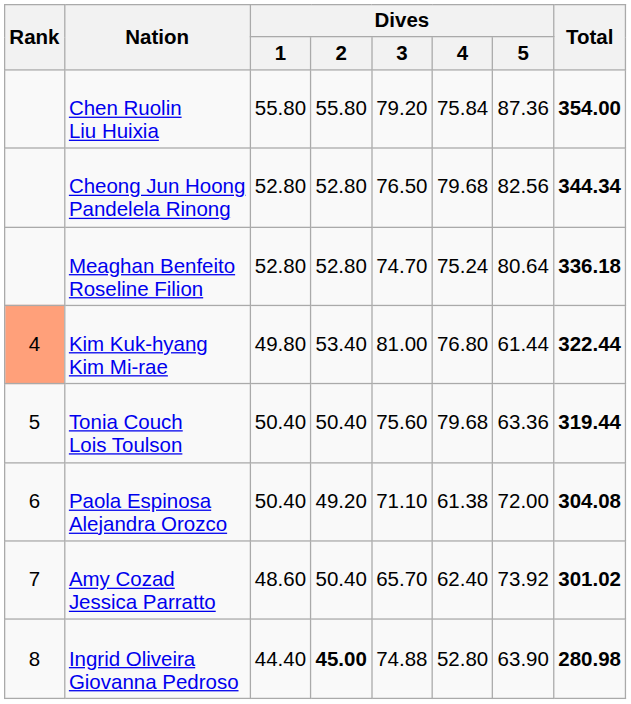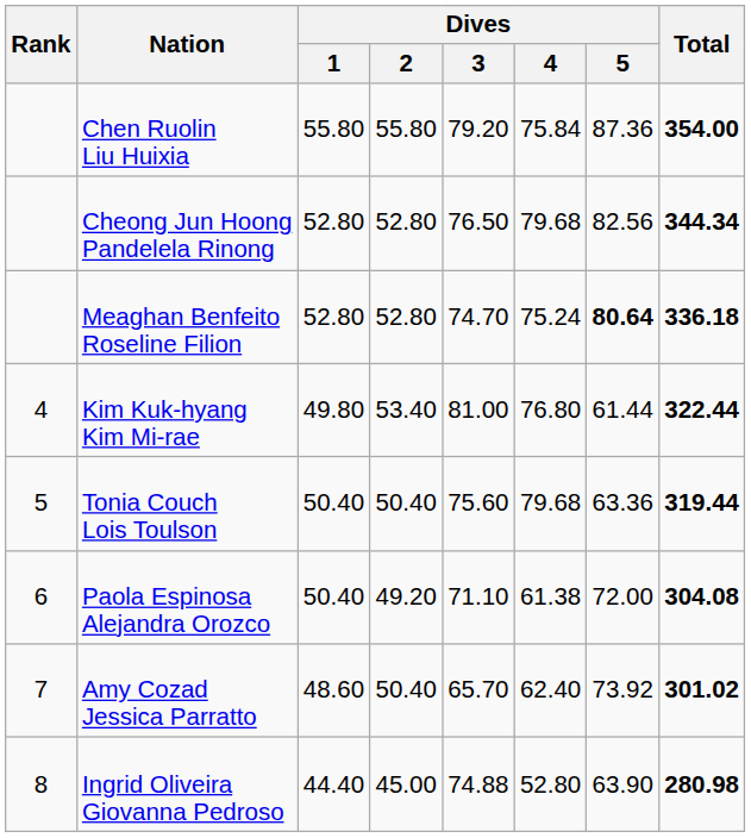Meaghan Benfeito Roseline Filion | Dives / 5: normal -> bold
Kim Kuk-hyang Kim Mi-rae | Rank: lightsalmon background -> no background
Ingrid Oliveira Giovanna Pedroso | Dives / 2: bold -> normal
